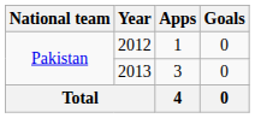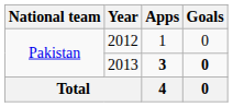2013 | Apps: normal -> bold
2013 | Goals: normal -> bold
